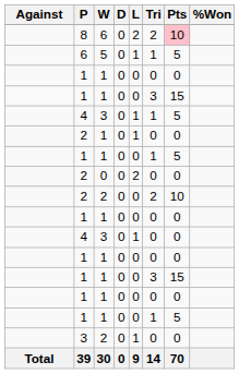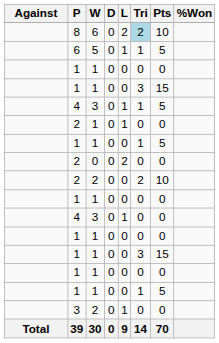8 | Tri: no background -> lightblue background
8 | Pts: pink background -> no background
